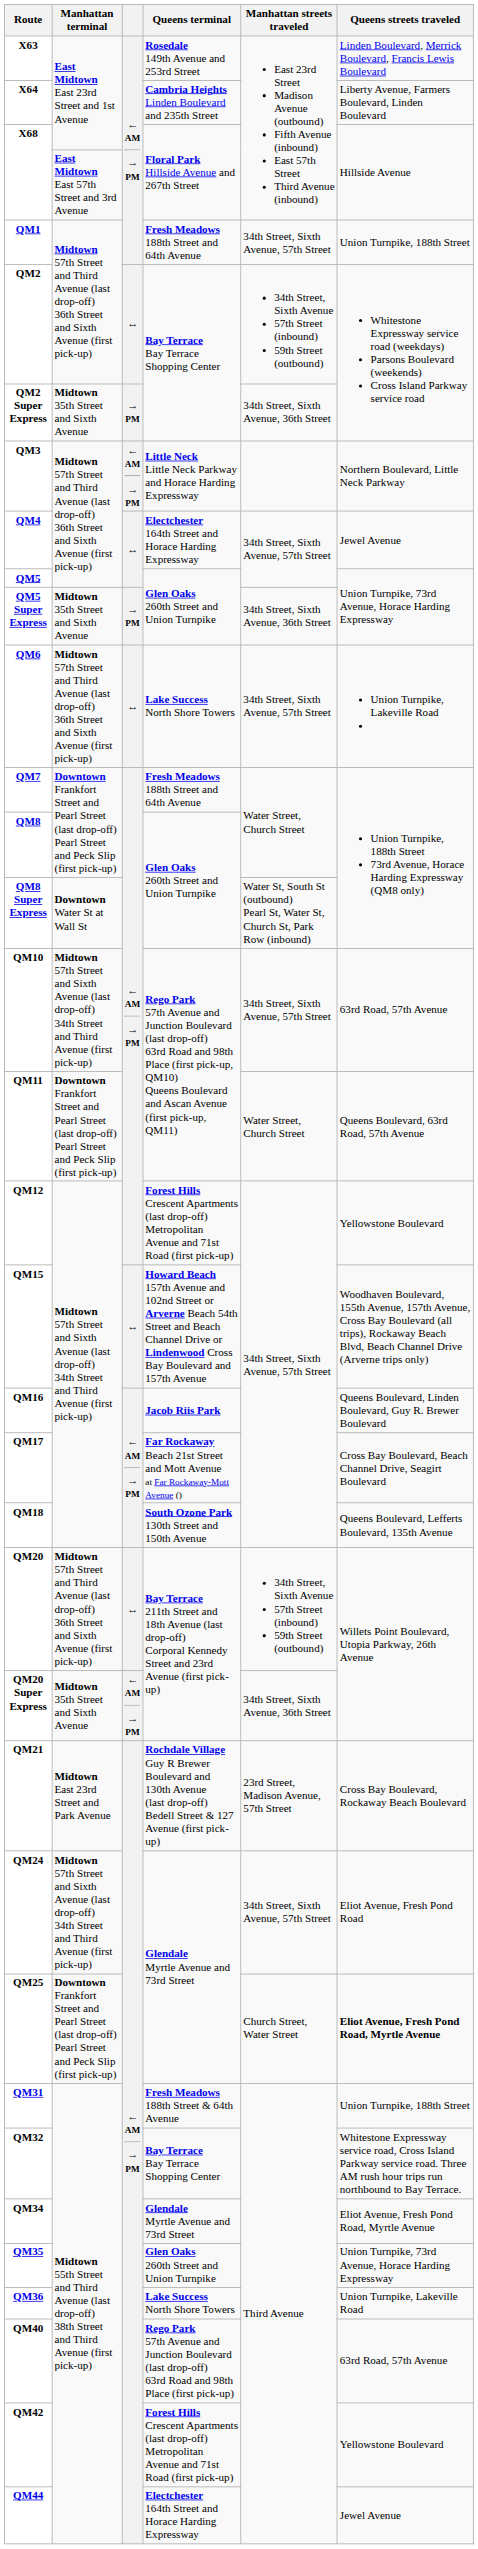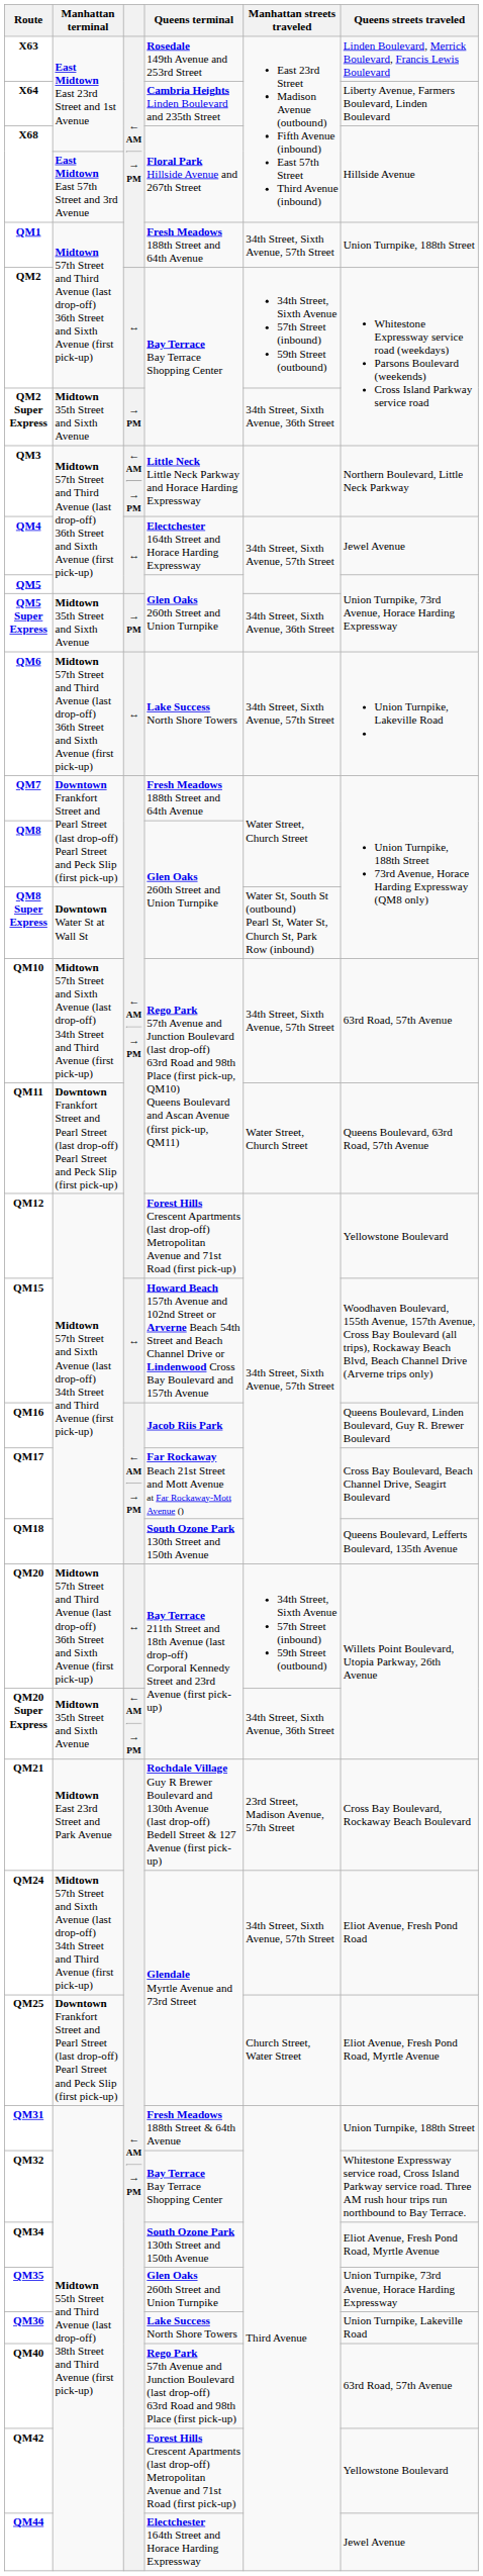QM25 | Queens streets traveled: bold -> normal
QM34 | Queens terminal: Glendale Myrtle Avenue and 73rd Street -> South Ozone Park 130th Street and 150th Avenue
